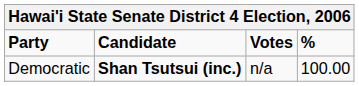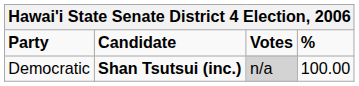Democratic | Votes: no background -> lightgrey background
